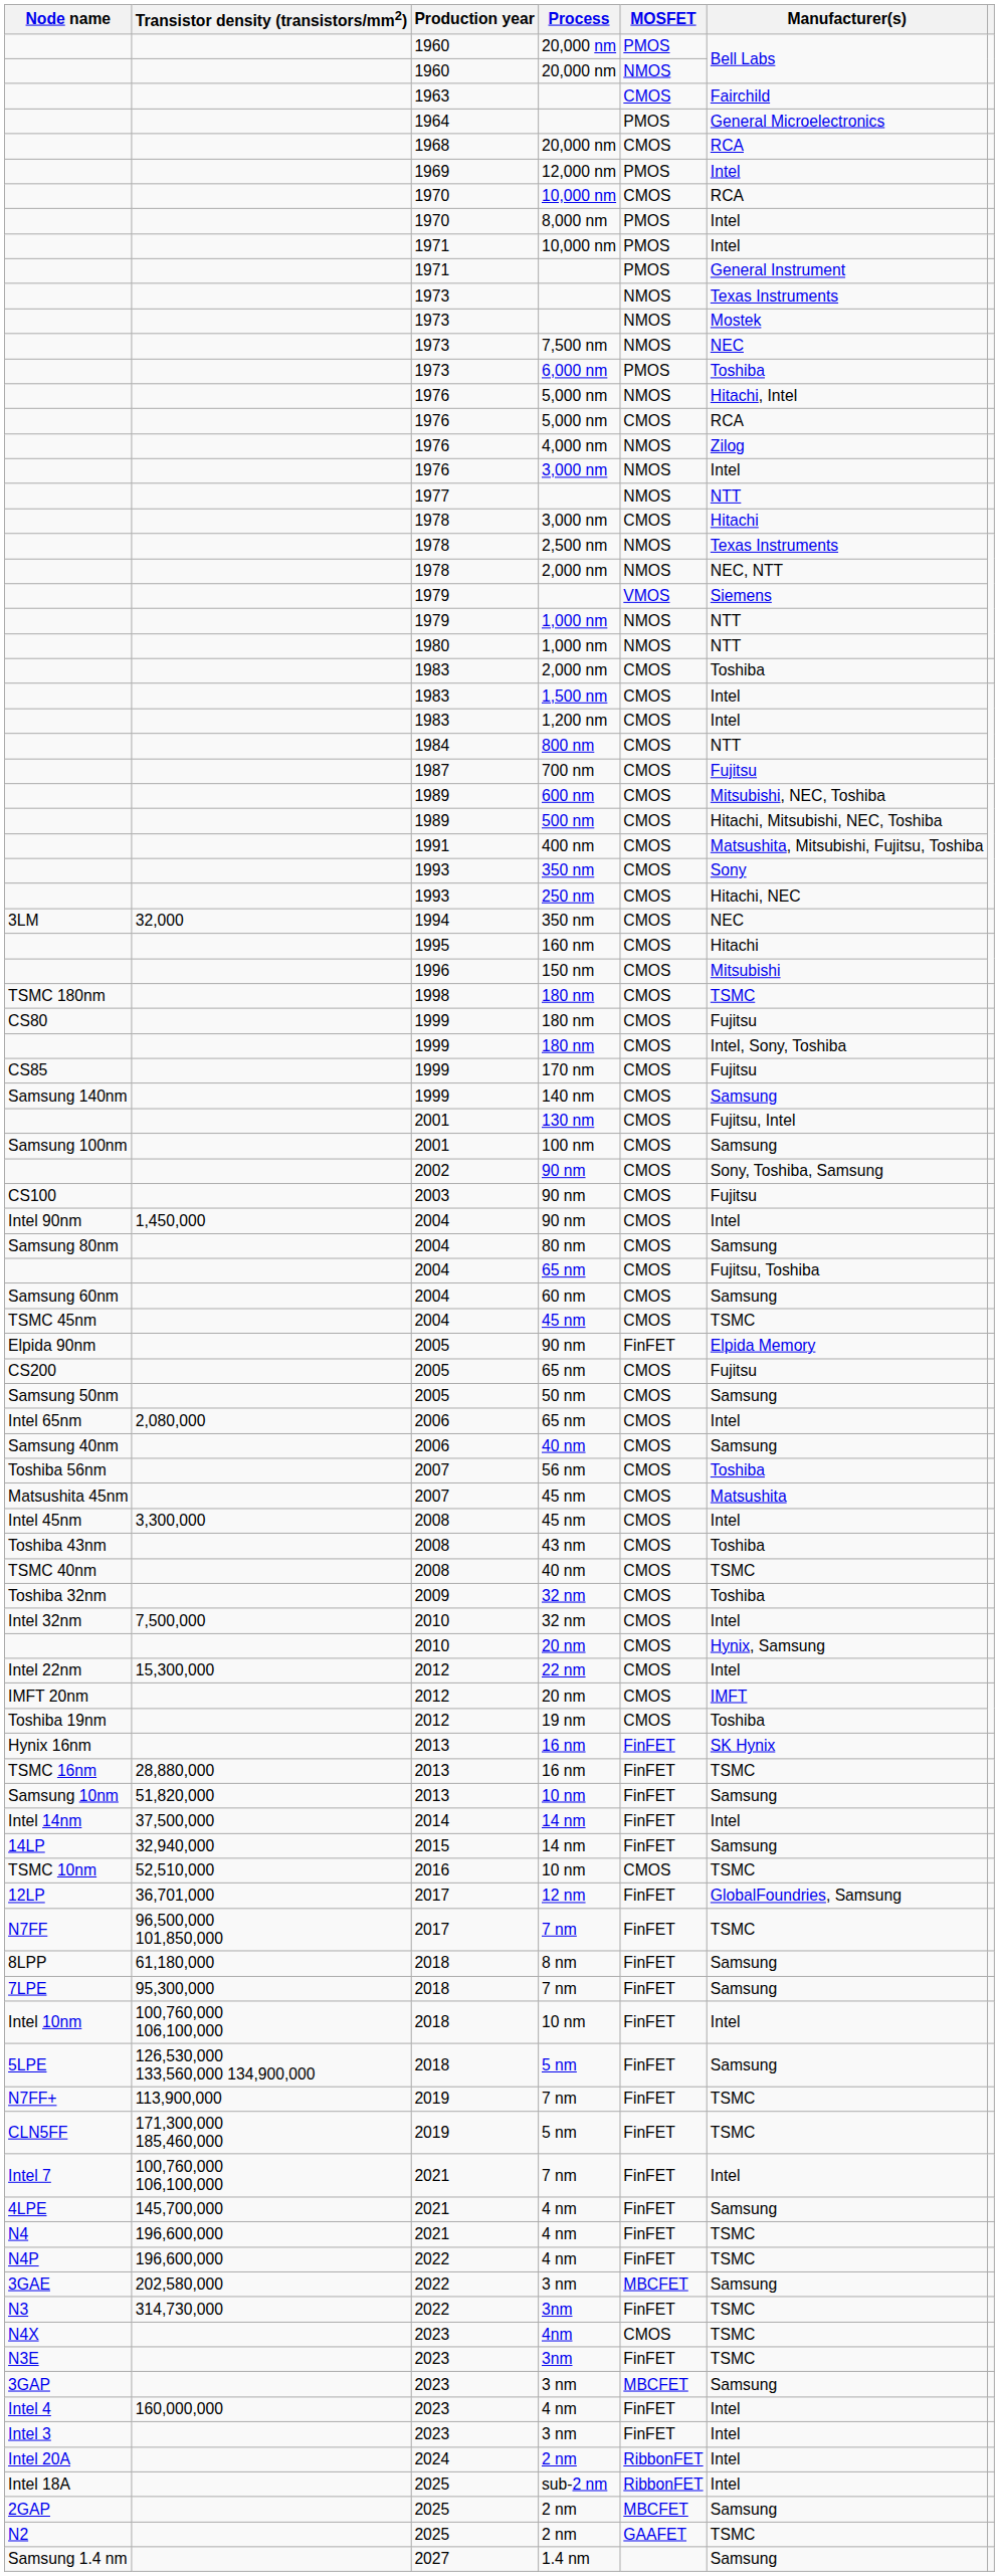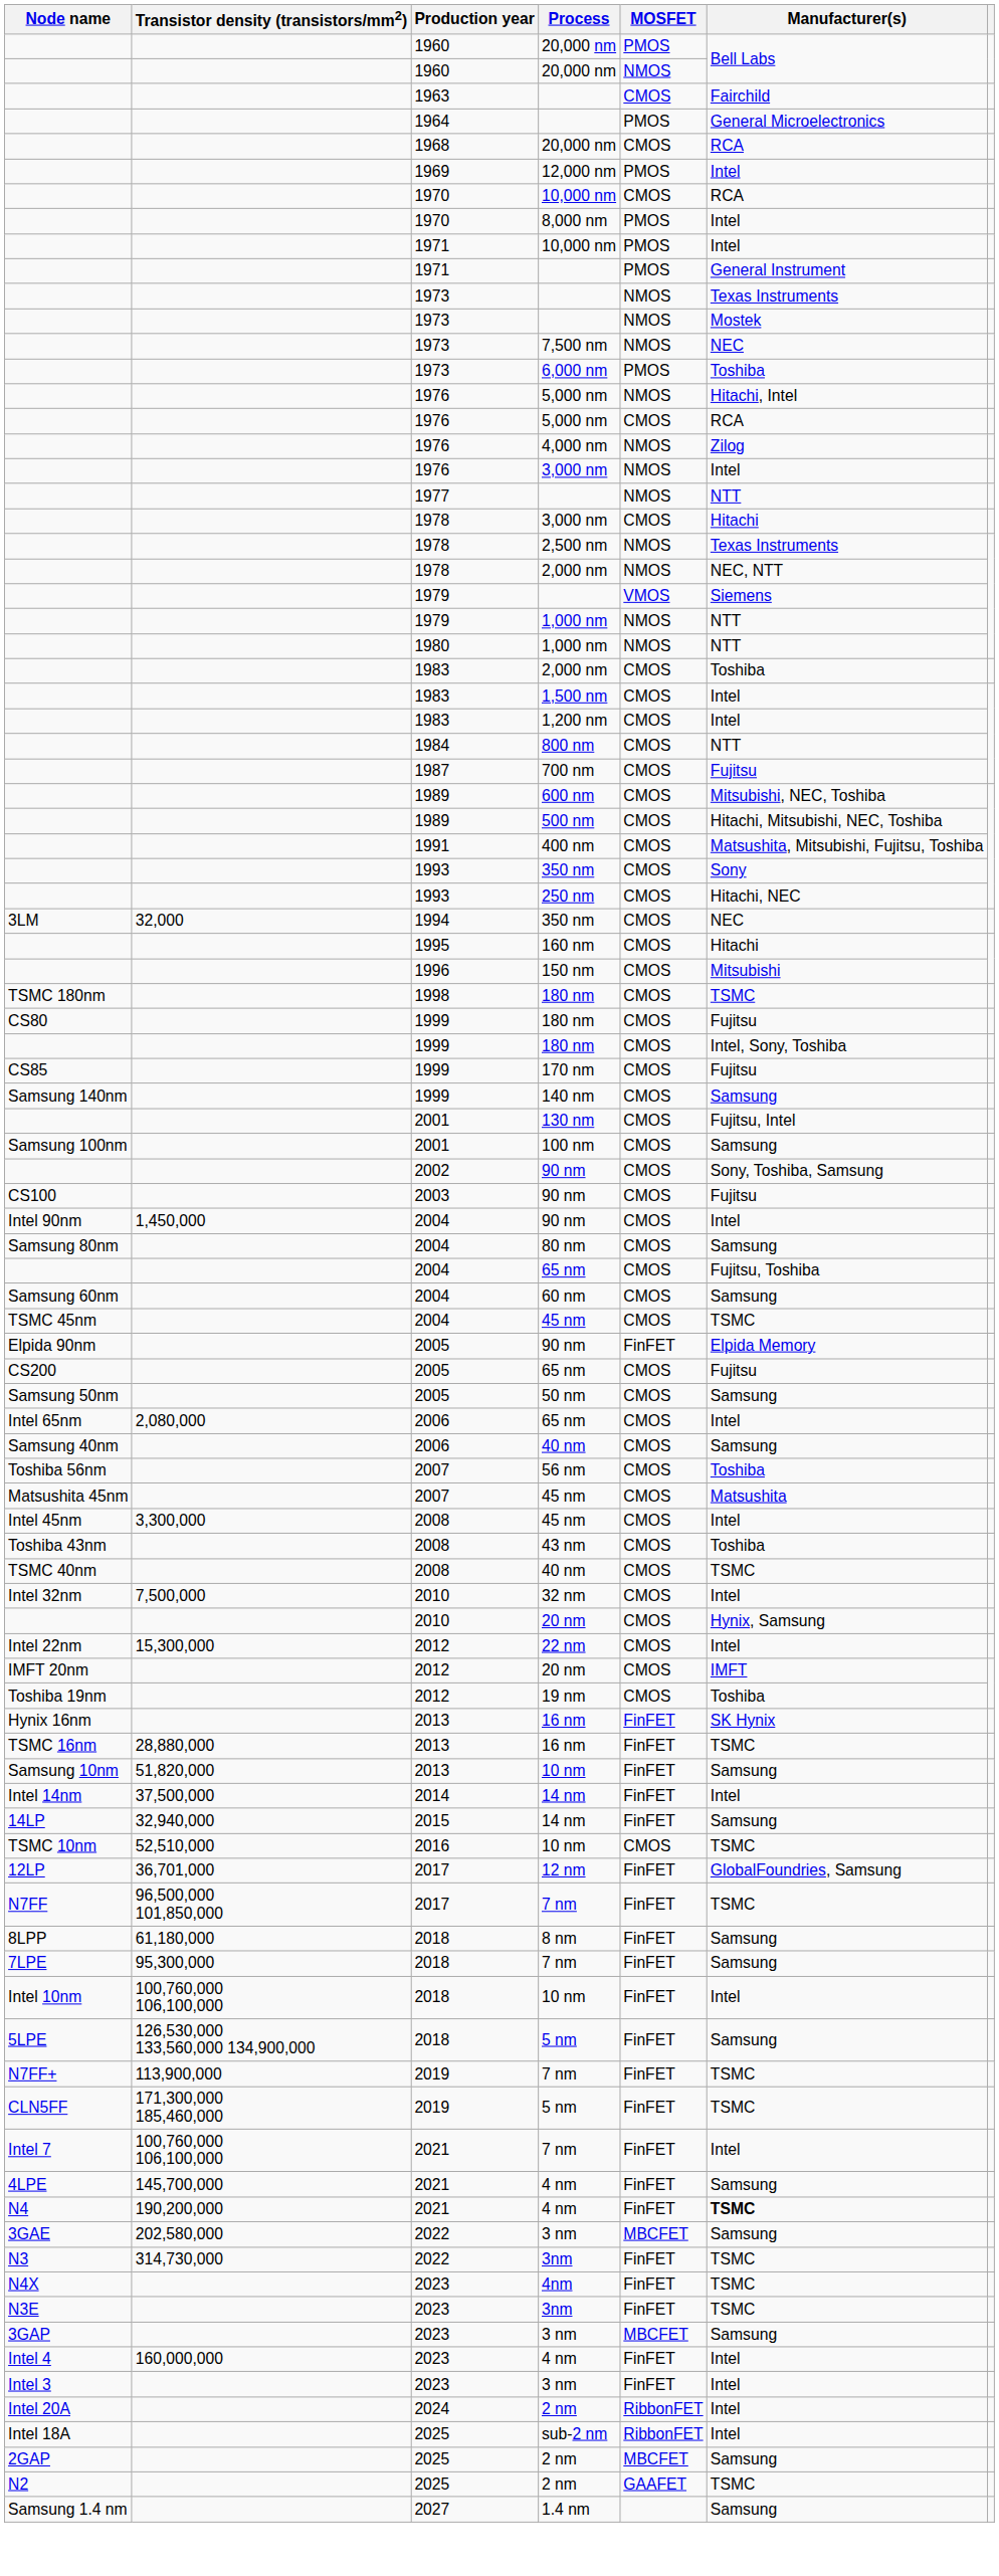- row: Toshiba 32nm | 2009 | 32 nm | CMOS | Toshiba
N4 | Transistor density (transistors/mm2): 196,600,000 -> 190,200,000
N4 | Manufacturer(s): normal -> bold
- row: N4P | 196,600,000 | 2022 | 4 nm | FinFET | TSMC
N4X | MOSFET: CMOS -> FinFET
